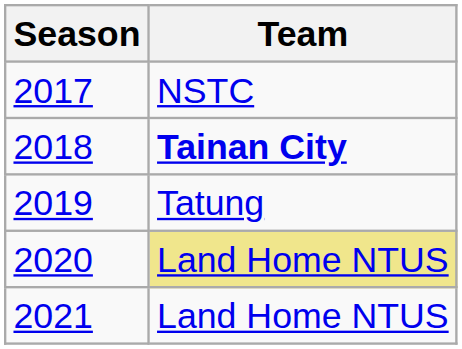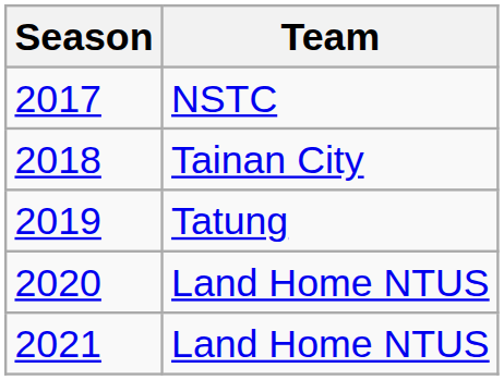2018 | Team: bold -> normal
2020 | Team: khaki background -> no background
